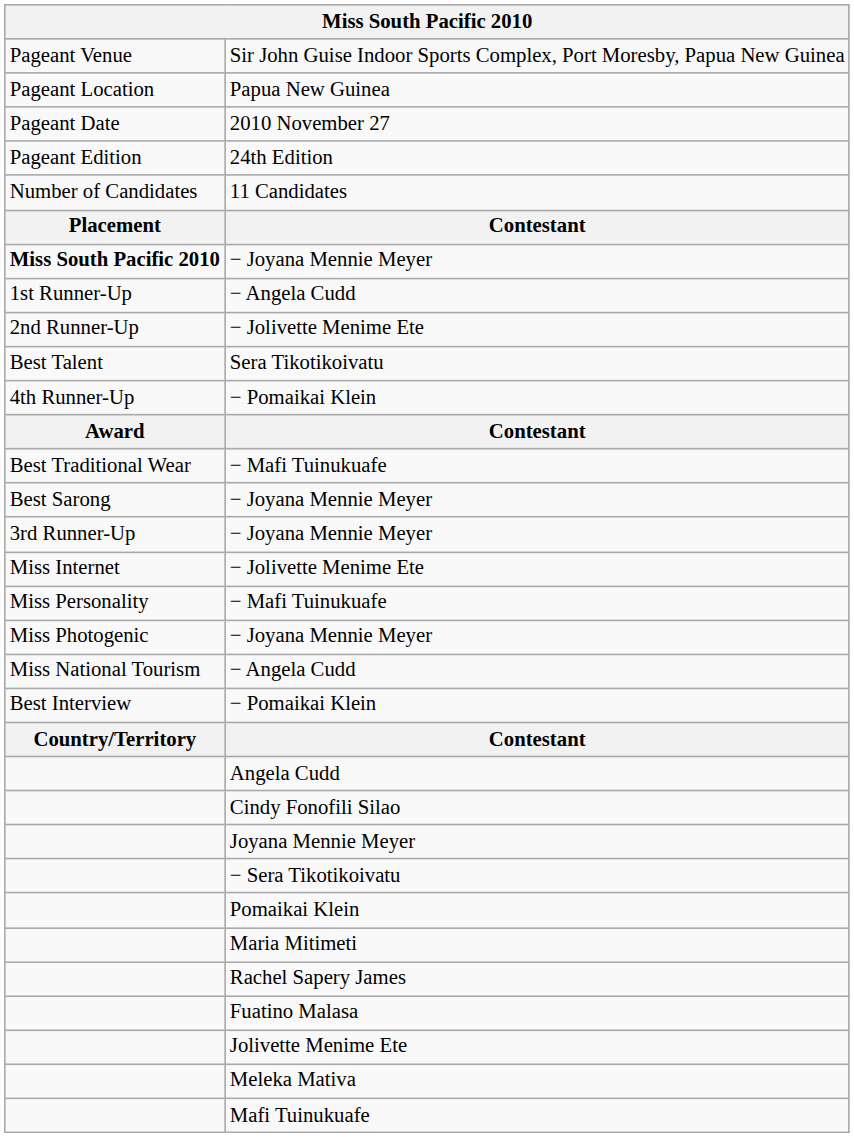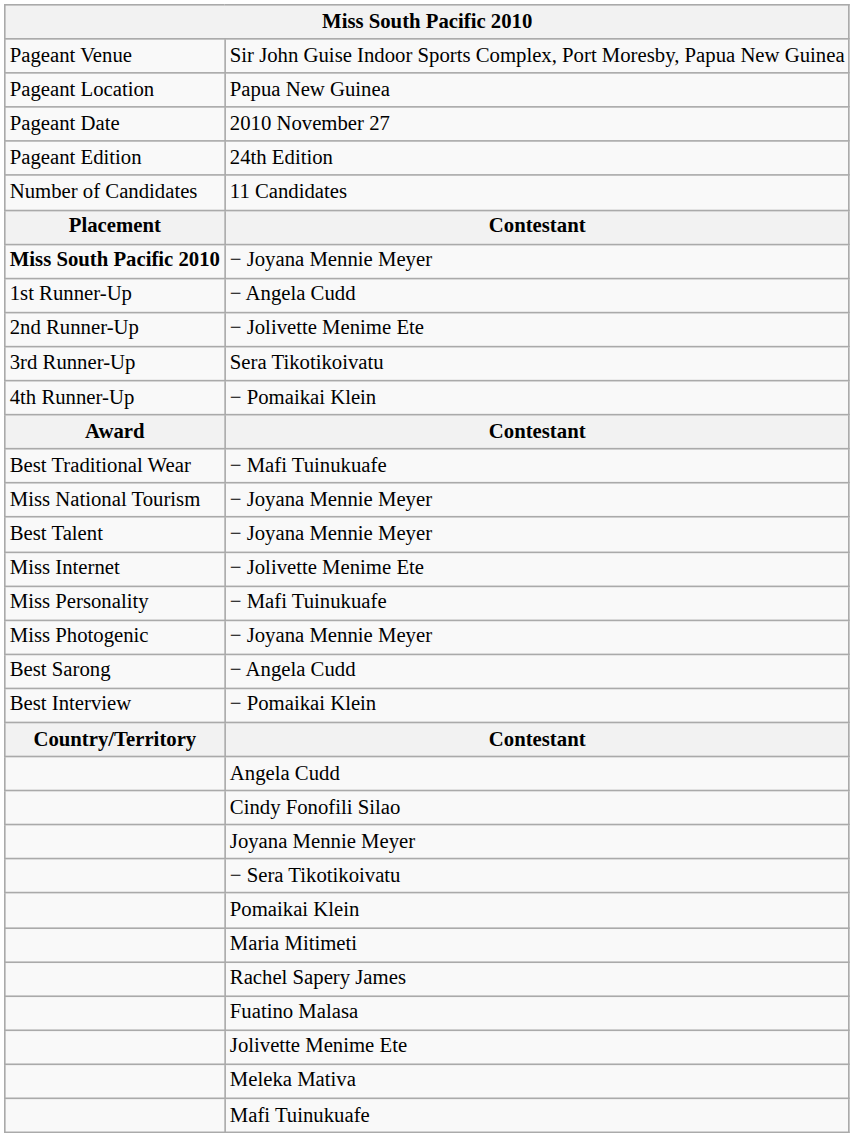row 11 | column 1: Best Talent -> 3rd Runner-Up
row 15 | column 1: Best Sarong -> Miss National Tourism
row 16 | column 1: 3rd Runner-Up -> Best Talent
row 20 | column 1: Miss National Tourism -> Best Sarong
